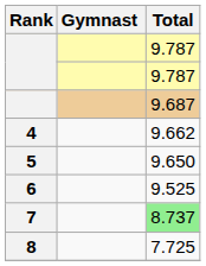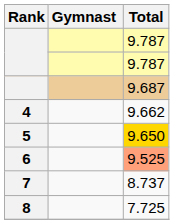9.650 | Total: no background -> gold background
9.525 | Total: no background -> lightsalmon background
8.737 | Total: lightgreen background -> no background
